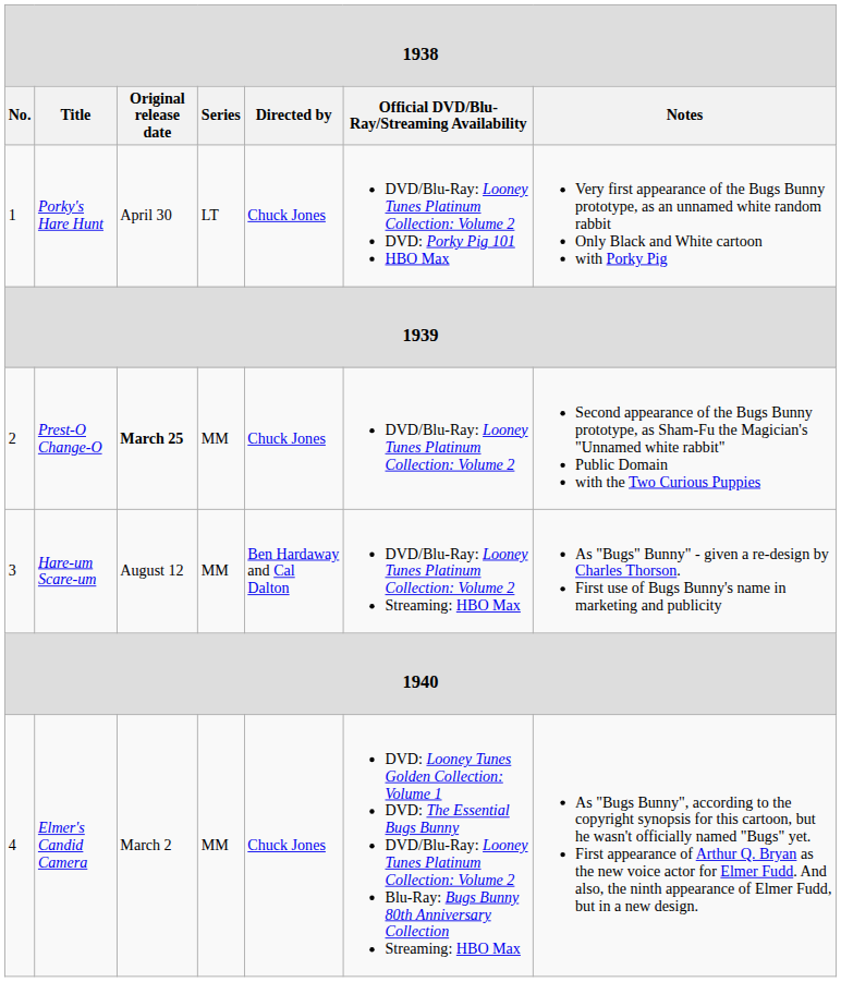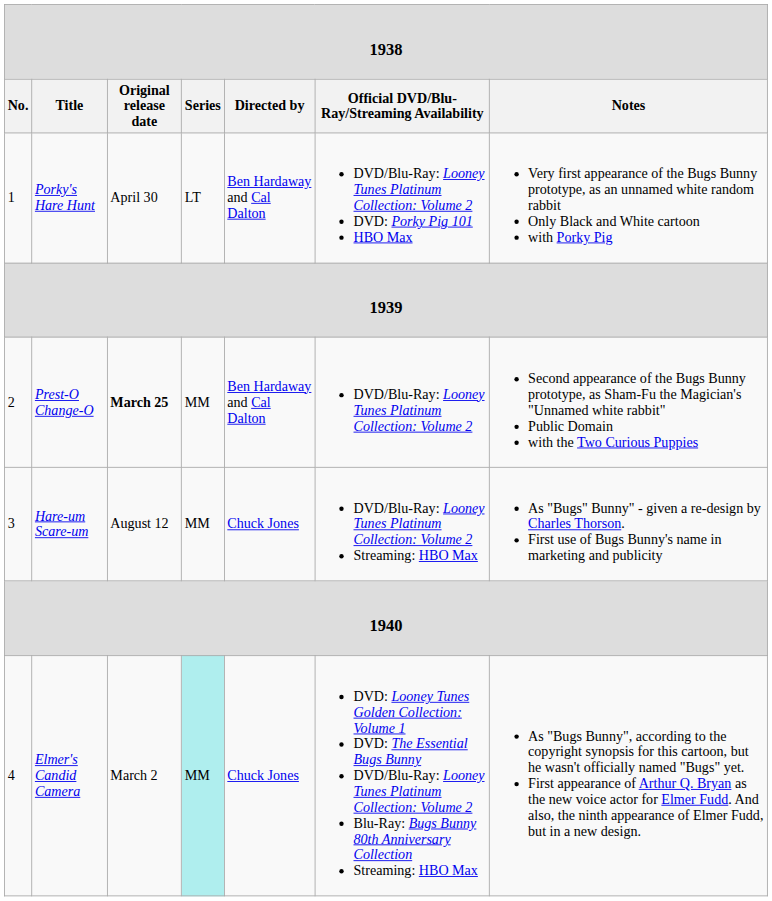Porky's Hare Hunt | column 5: Chuck Jones -> Ben Hardaway and Cal Dalton
Prest-O Change-O | column 5: Chuck Jones -> Ben Hardaway and Cal Dalton
Hare-um Scare-um | column 5: Ben Hardaway and Cal Dalton -> Chuck Jones
Elmer's Candid Camera | column 4: no background -> paleturquoise background
